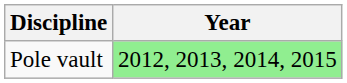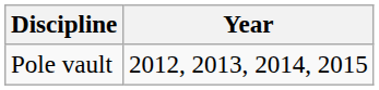Pole vault | Year: lightgreen background -> no background
